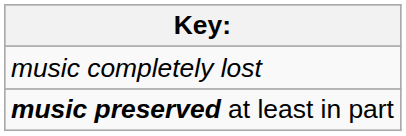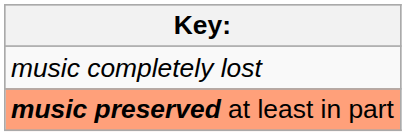row 3 | column 1: no background -> lightsalmon background
